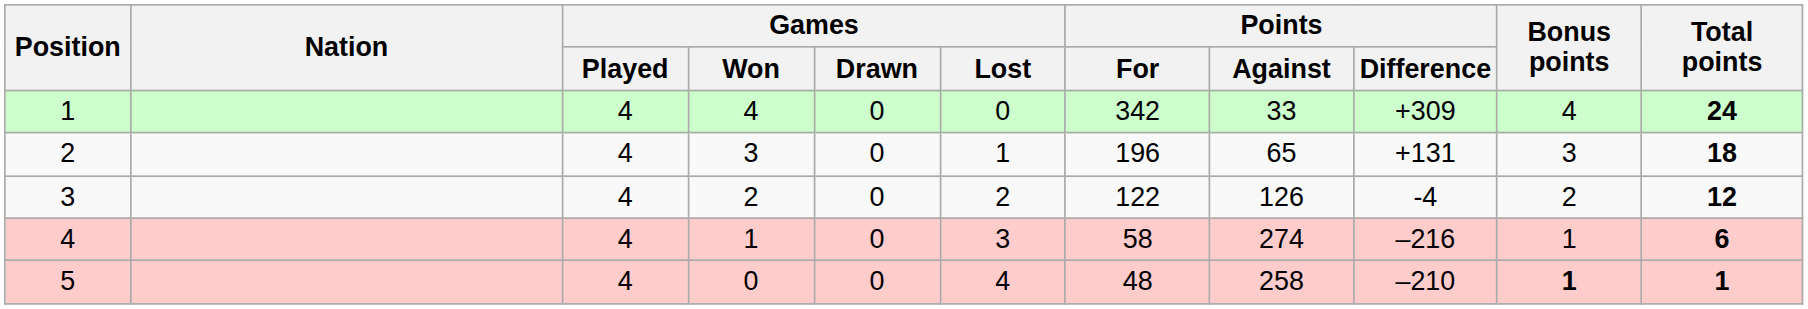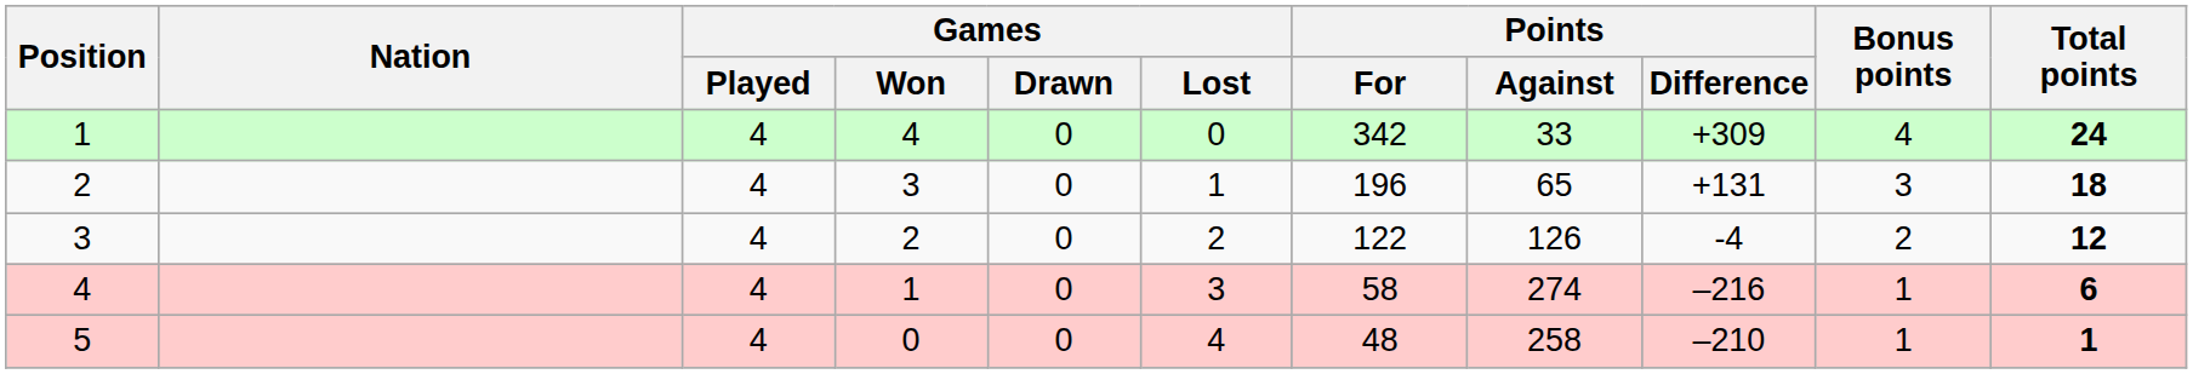5 | Bonus points: bold -> normal
